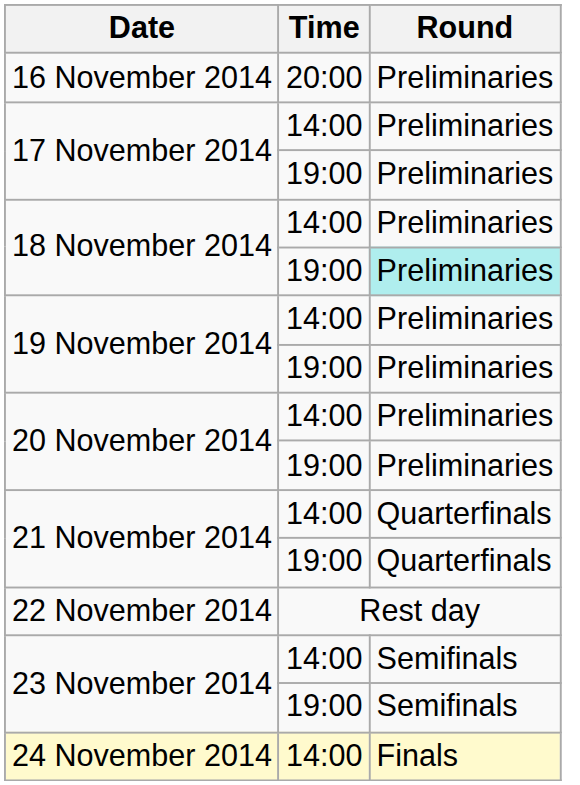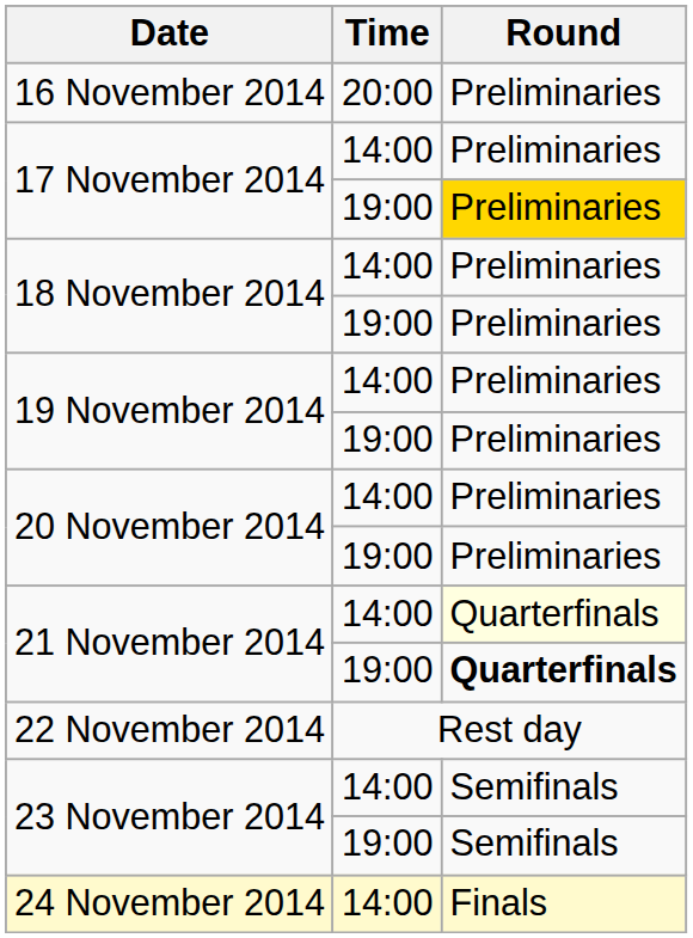17 November 2014 / 19:00 | Round: no background -> gold background
18 November 2014 / 19:00 | Round: paleturquoise background -> no background
21 November 2014 / 14:00 | Round: no background -> lightyellow background
21 November 2014 / 19:00 | Round: normal -> bold
